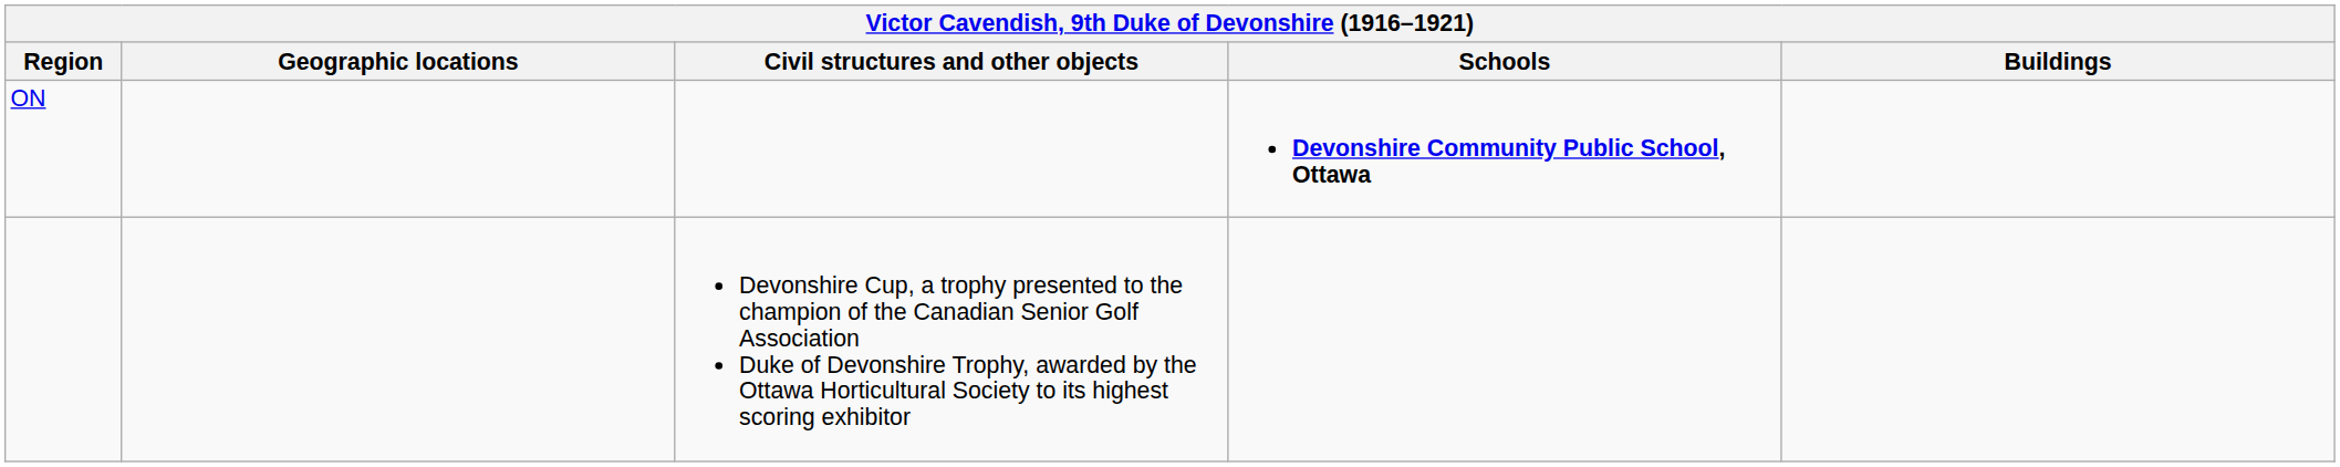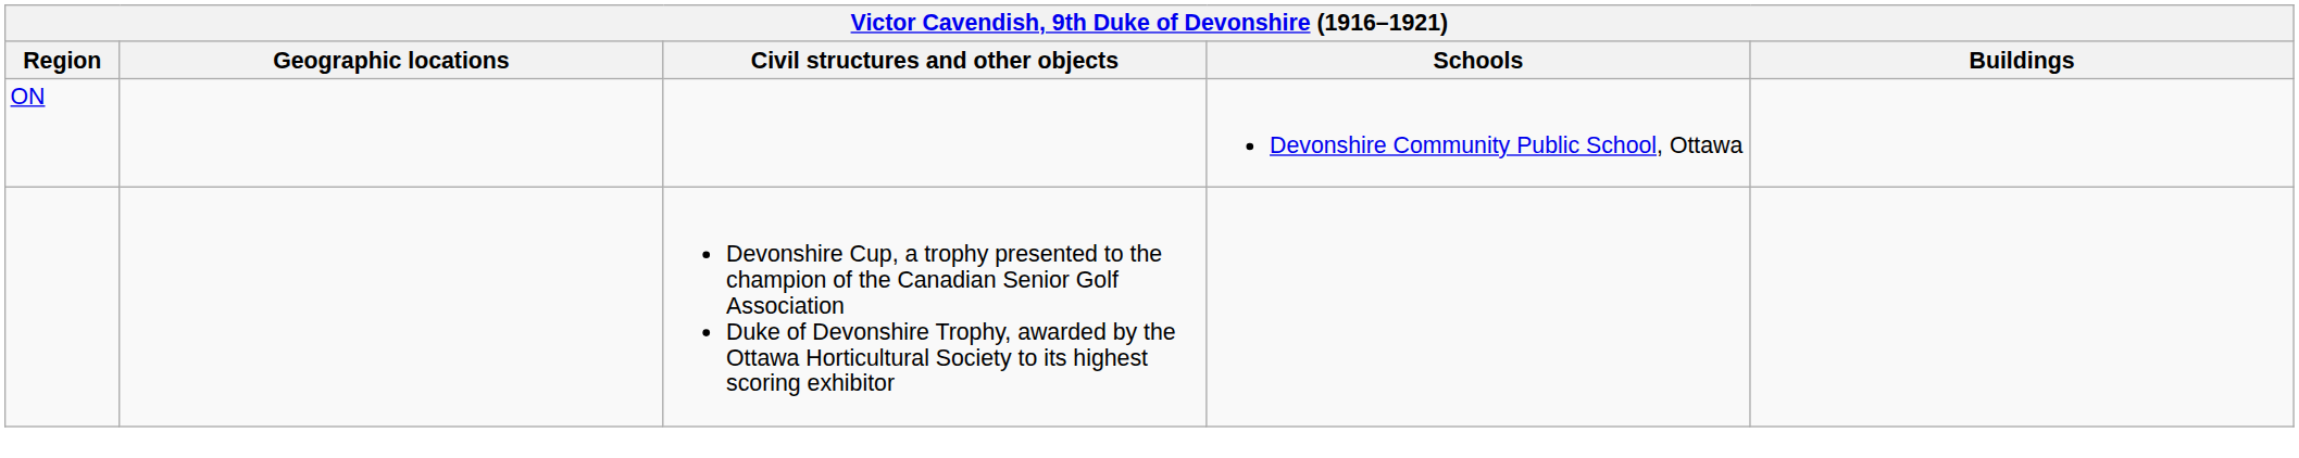ON | Schools: bold -> normal
